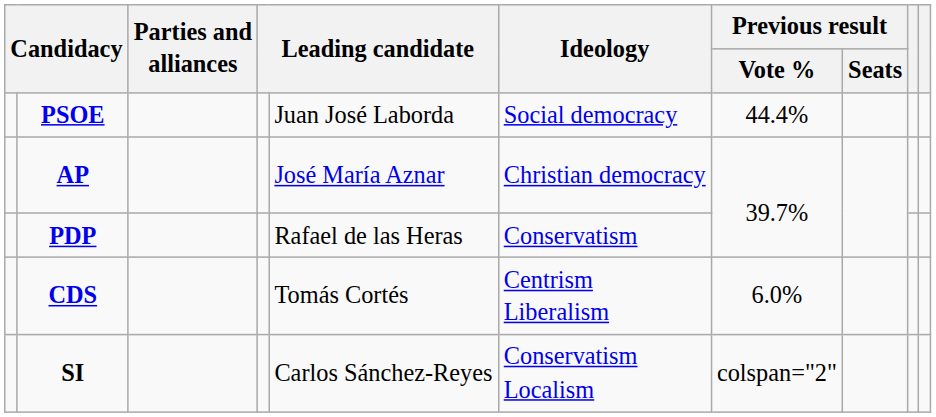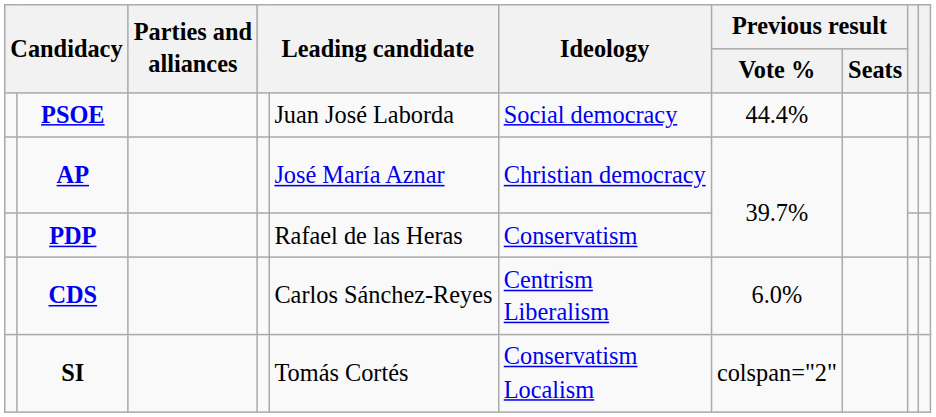CDS | column 5: Tomás Cortés -> Carlos Sánchez-Reyes
SI | column 5: Carlos Sánchez-Reyes -> Tomás Cortés
